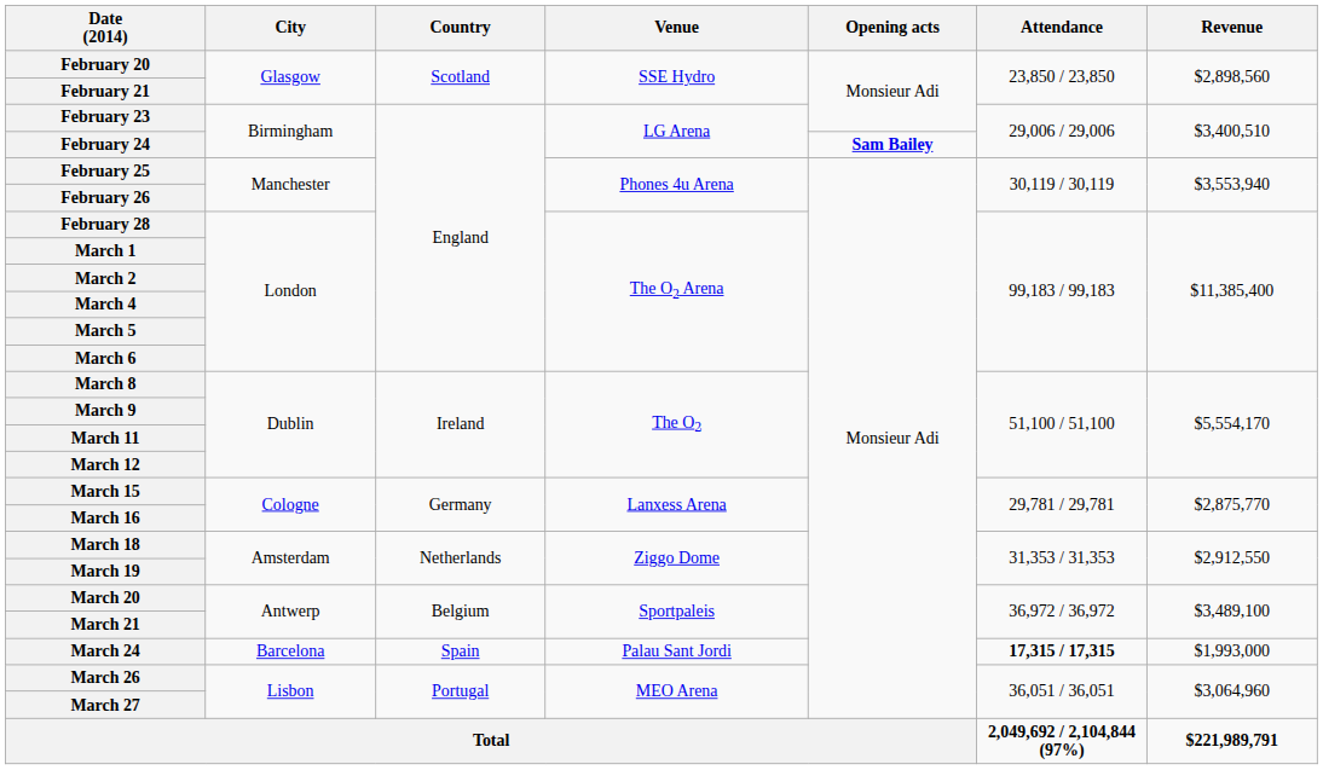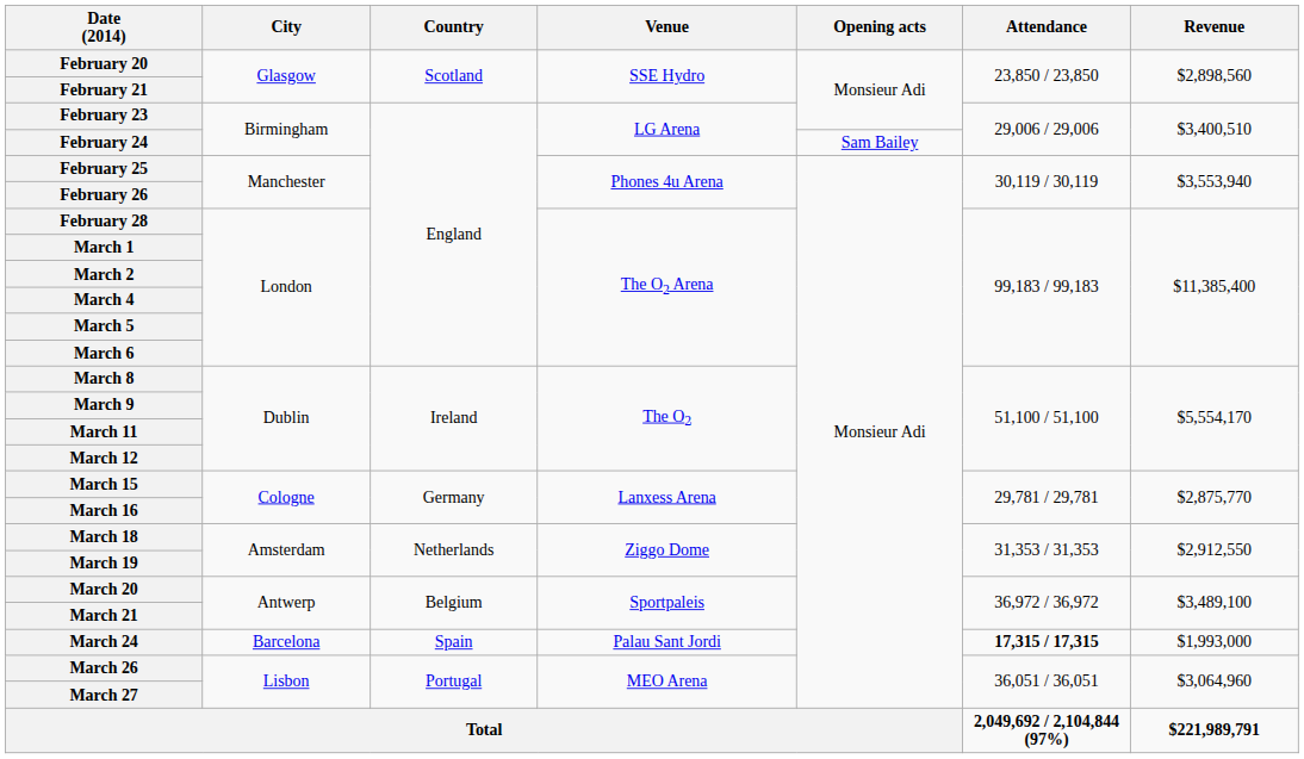February 24 | Opening acts: bold -> normal
